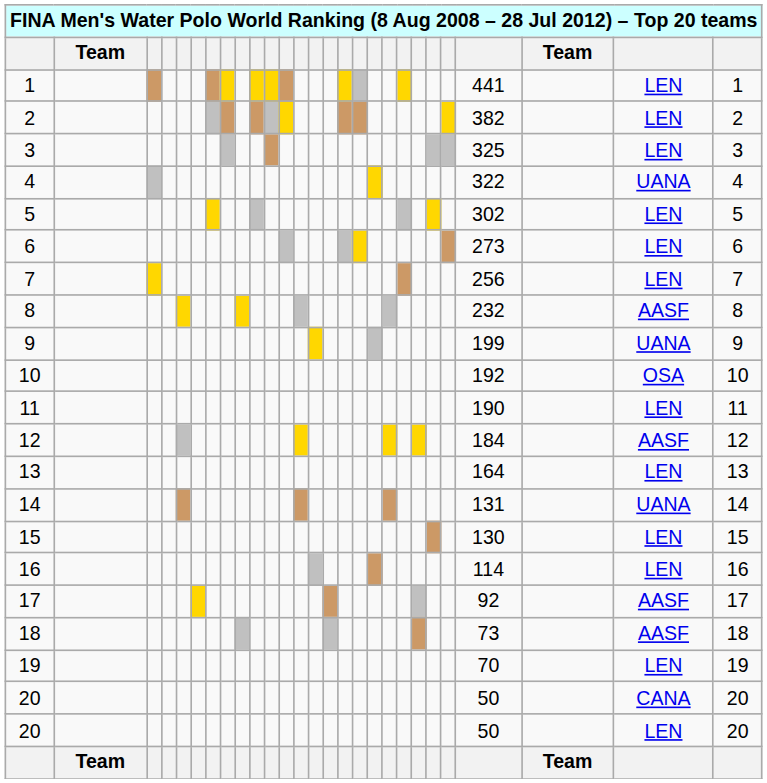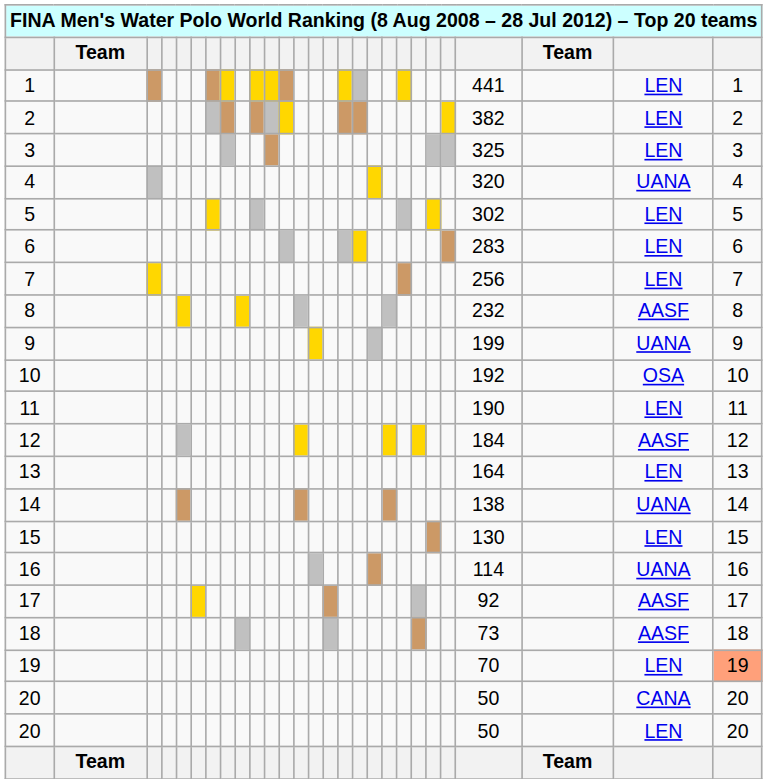row 6 | column 24: 322 -> 320
row 8 | column 24: 273 -> 283
row 16 | column 24: 131 -> 138
row 18 | column 26: LEN -> UANA
row 21 | column 27: no background -> lightsalmon background
